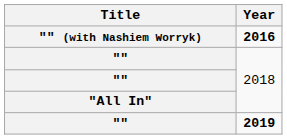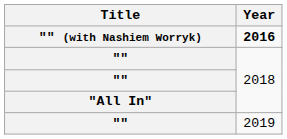row 6 | Year: bold -> normal
